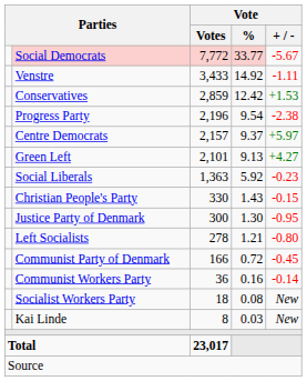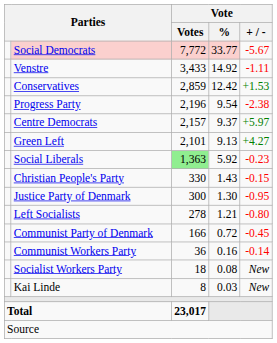Social Liberals | Vote / Votes: no background -> lightgreen background
